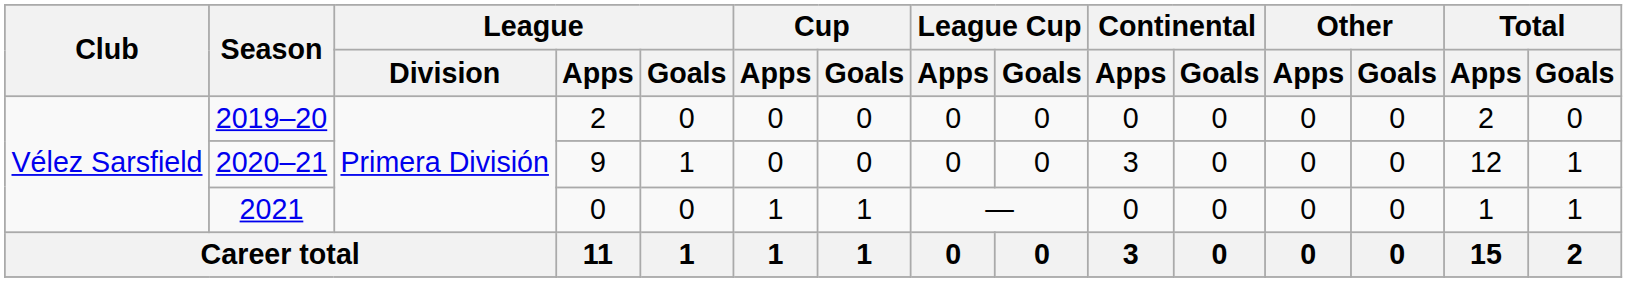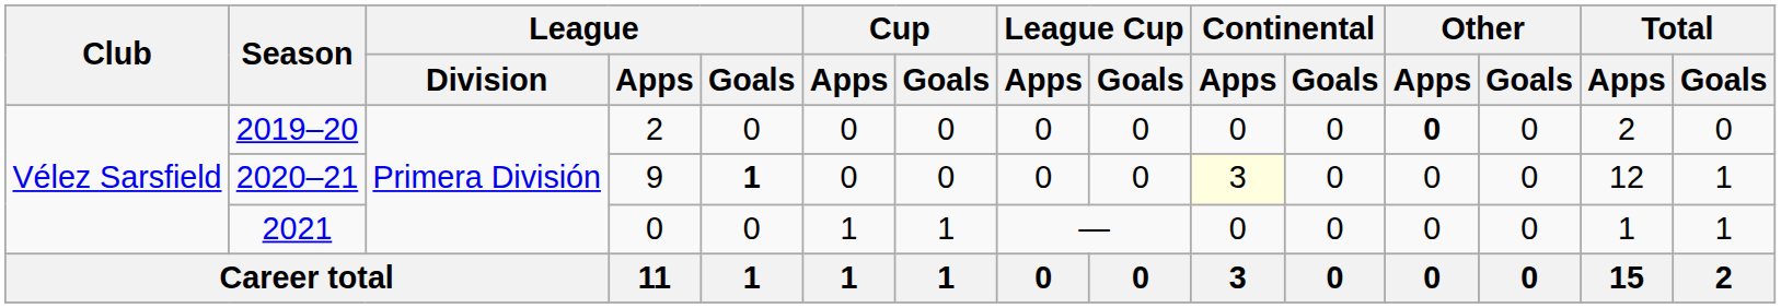2019–20 | Other / Apps: normal -> bold
2020–21 | League / Goals: normal -> bold
2020–21 | Continental / Apps: no background -> lightyellow background
